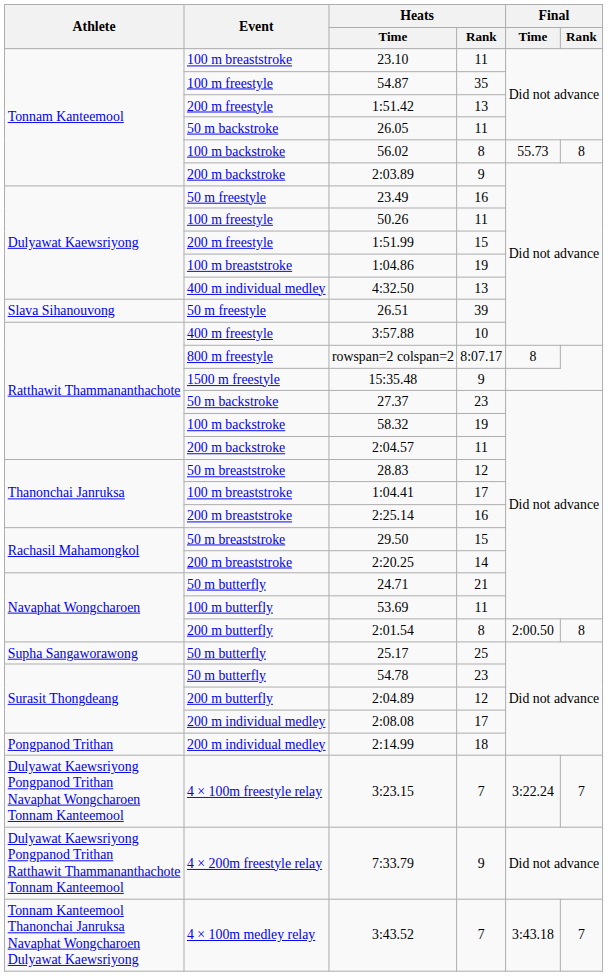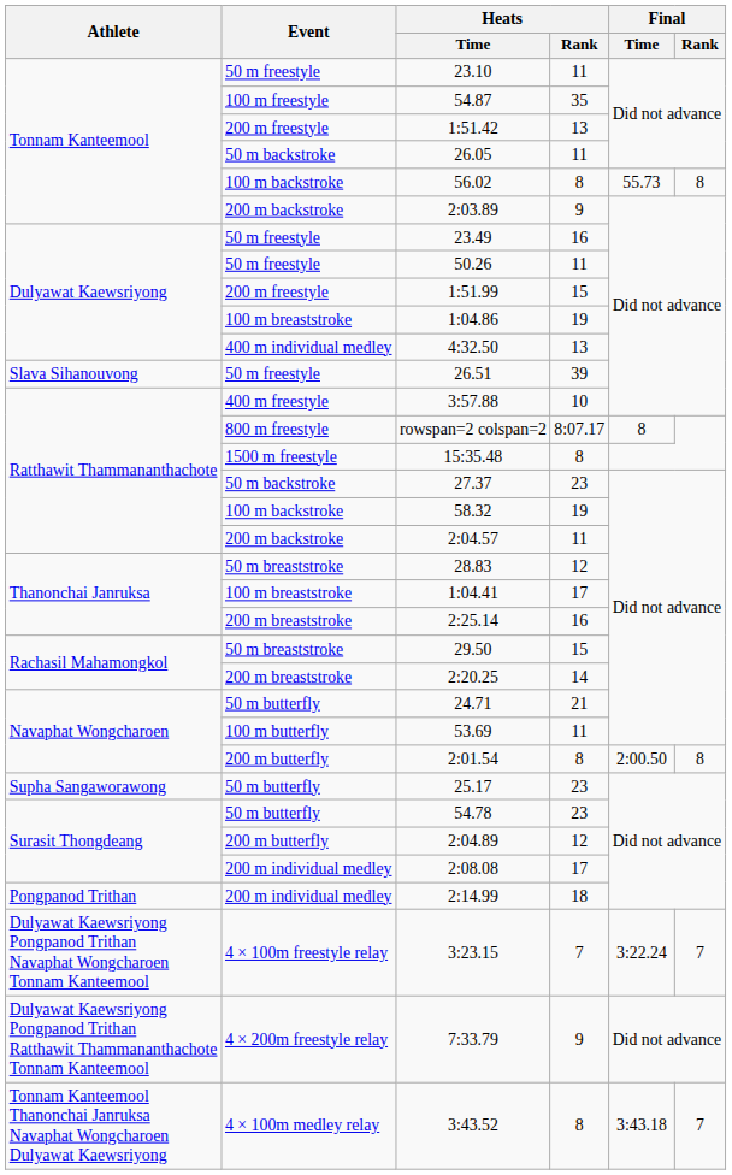23.10 | Event: 100 m breaststroke -> 50 m freestyle
50.26 | Event: 100 m freestyle -> 50 m freestyle
15:35.48 | Heats / Rank: 9 -> 8
25.17 | Heats / Rank: 25 -> 23
3:43.52 | Heats / Rank: 7 -> 8
